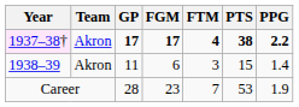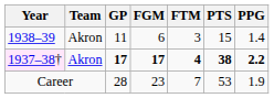rows swapped: 1937–38† <-> 1938–39
